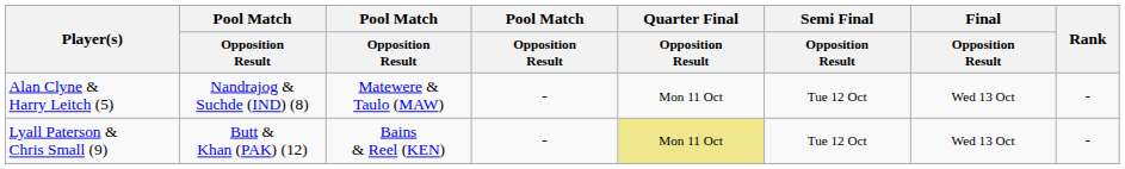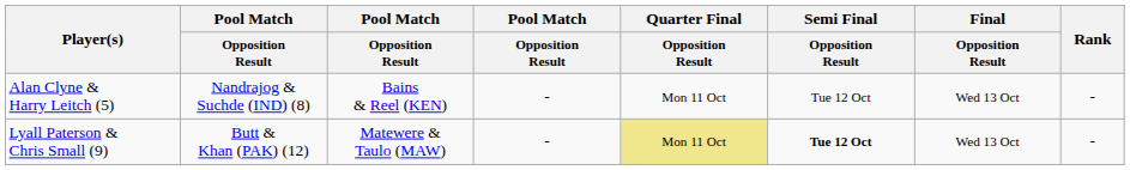Alan Clyne & Harry Leitch (5) | column 3: Matewere & Taulo (MAW) -> Bains & Reel (KEN)
Lyall Paterson & Chris Small (9) | column 3: Bains & Reel (KEN) -> Matewere & Taulo (MAW)
Lyall Paterson & Chris Small (9) | Semi Final / Opposition Result: normal -> bold
